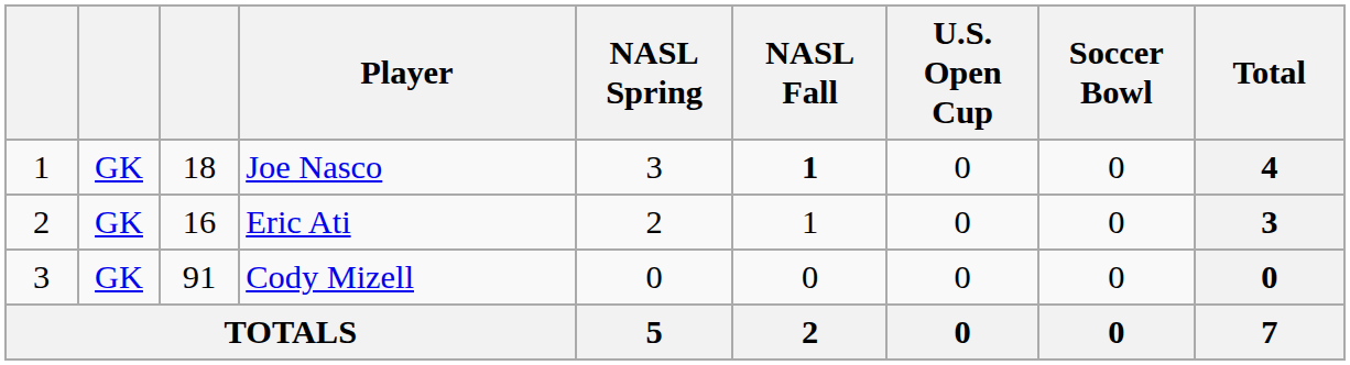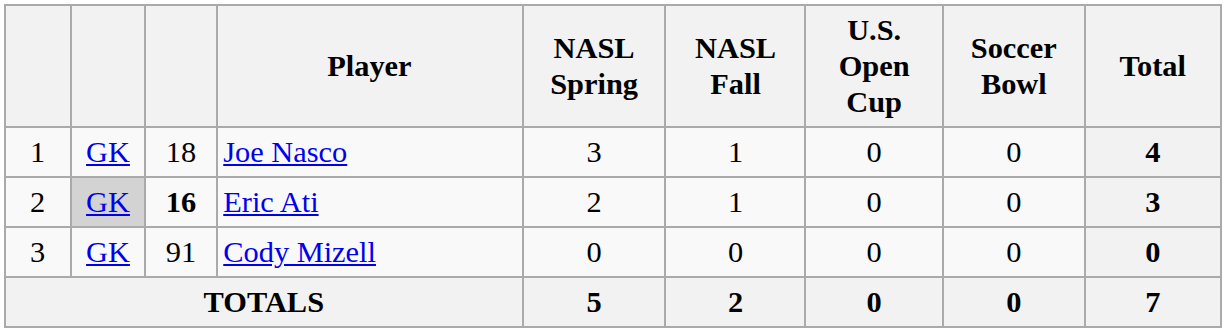Joe Nasco | NASL Fall: bold -> normal
Eric Ati | column 2: no background -> lightgrey background
Eric Ati | column 3: normal -> bold
